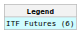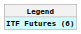row 2 | column 1: normal -> bold
